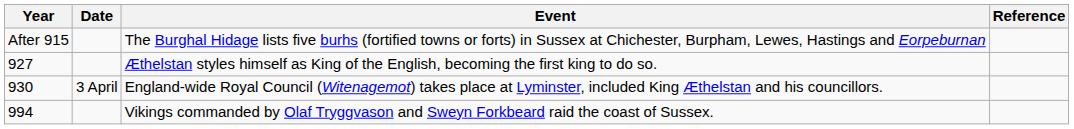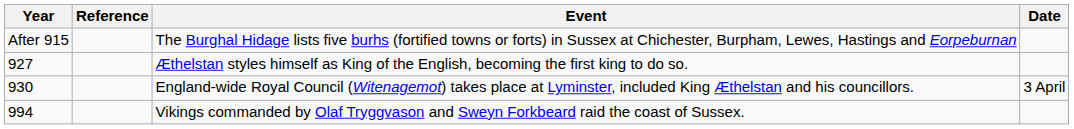columns swapped: Date <-> Reference
